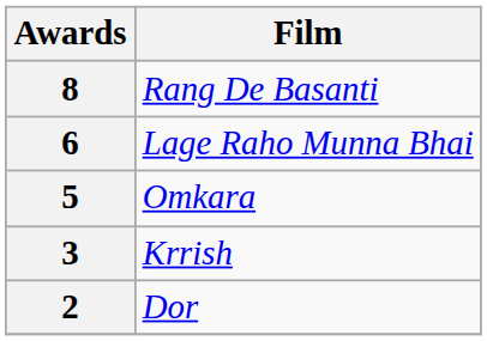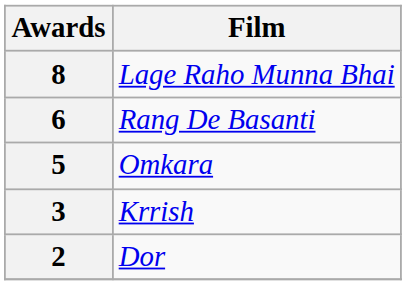8 | Film: Rang De Basanti -> Lage Raho Munna Bhai
6 | Film: Lage Raho Munna Bhai -> Rang De Basanti
